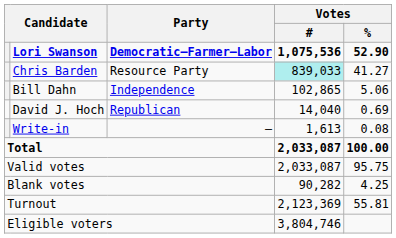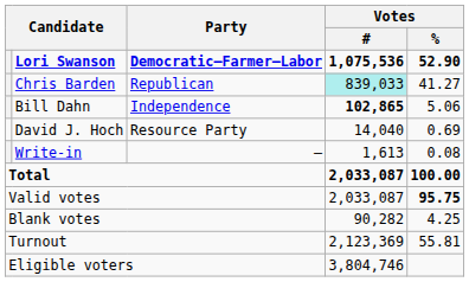Chris Barden | Party: Resource Party -> Republican
Bill Dahn | Votes / #: normal -> bold
David J. Hoch | Party: Republican -> Resource Party
Valid votes | Votes / %: normal -> bold
